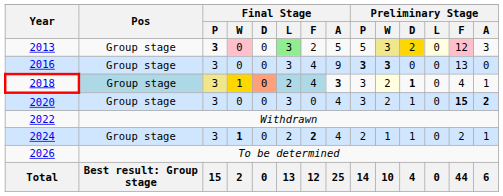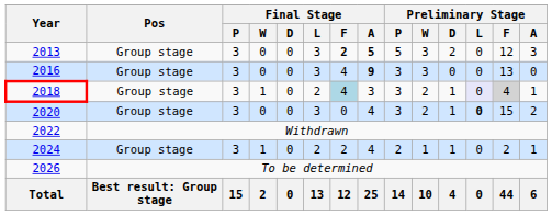2013 | Final Stage / P: bold -> normal
2013 | Final Stage / W: pink background -> no background
2013 | Final Stage / L: lightgreen background -> no background
2013 | Final Stage / F: normal -> bold
2013 | Final Stage / A: normal -> bold
2013 | Preliminary Stage / W: khaki background -> no background
2013 | Preliminary Stage / D: gold background -> no background
2013 | Preliminary Stage / L: lightyellow background -> no background
2013 | Preliminary Stage / F: pink background -> no background
2016 | Final Stage / A: normal -> bold
2016 | Preliminary Stage / P: bold -> normal
2016 | Preliminary Stage / W: bold -> normal
2018 | Pos: lightblue background -> no background
2018 | Final Stage / P: khaki background -> no background
2018 | Final Stage / W: gold background -> no background
2018 | Final Stage / D: lightsalmon background -> no background
2018 | Final Stage / L: lightblue background -> no background
2018 | Final Stage / A: bold -> normal
2018 | Preliminary Stage / W: lightyellow background -> no background
2018 | Preliminary Stage / D: bold -> normal
2018 | Preliminary Stage / L: no background -> lavender background
2018 | Preliminary Stage / F: no background -> lightgrey background
2020 | Preliminary Stage / L: normal -> bold
2020 | Preliminary Stage / F: bold -> normal
2020 | Preliminary Stage / A: bold -> normal
2024 | Final Stage / W: bold -> normal
2024 | Final Stage / F: bold -> normal
